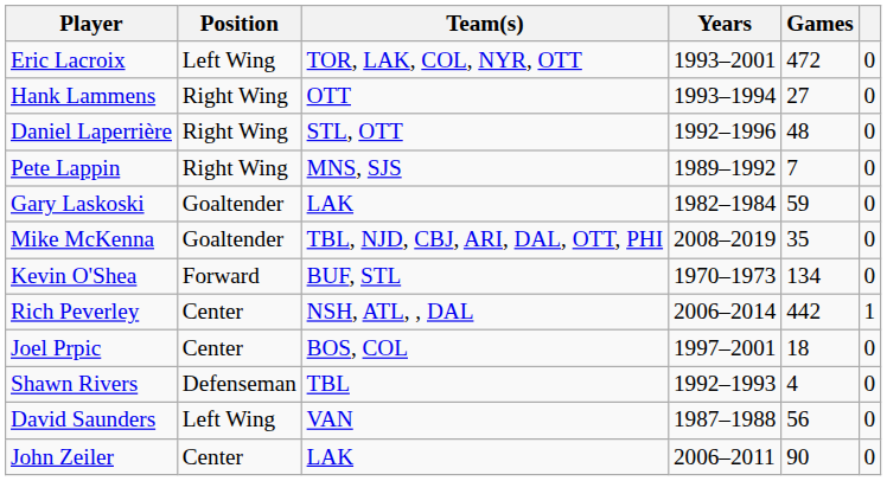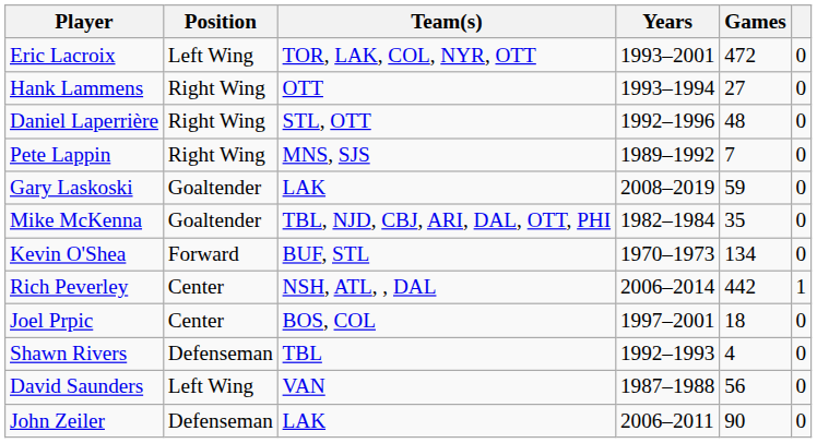Gary Laskoski | Years: 1982–1984 -> 2008–2019
Mike McKenna | Years: 2008–2019 -> 1982–1984
John Zeiler | Position: Center -> Defenseman
